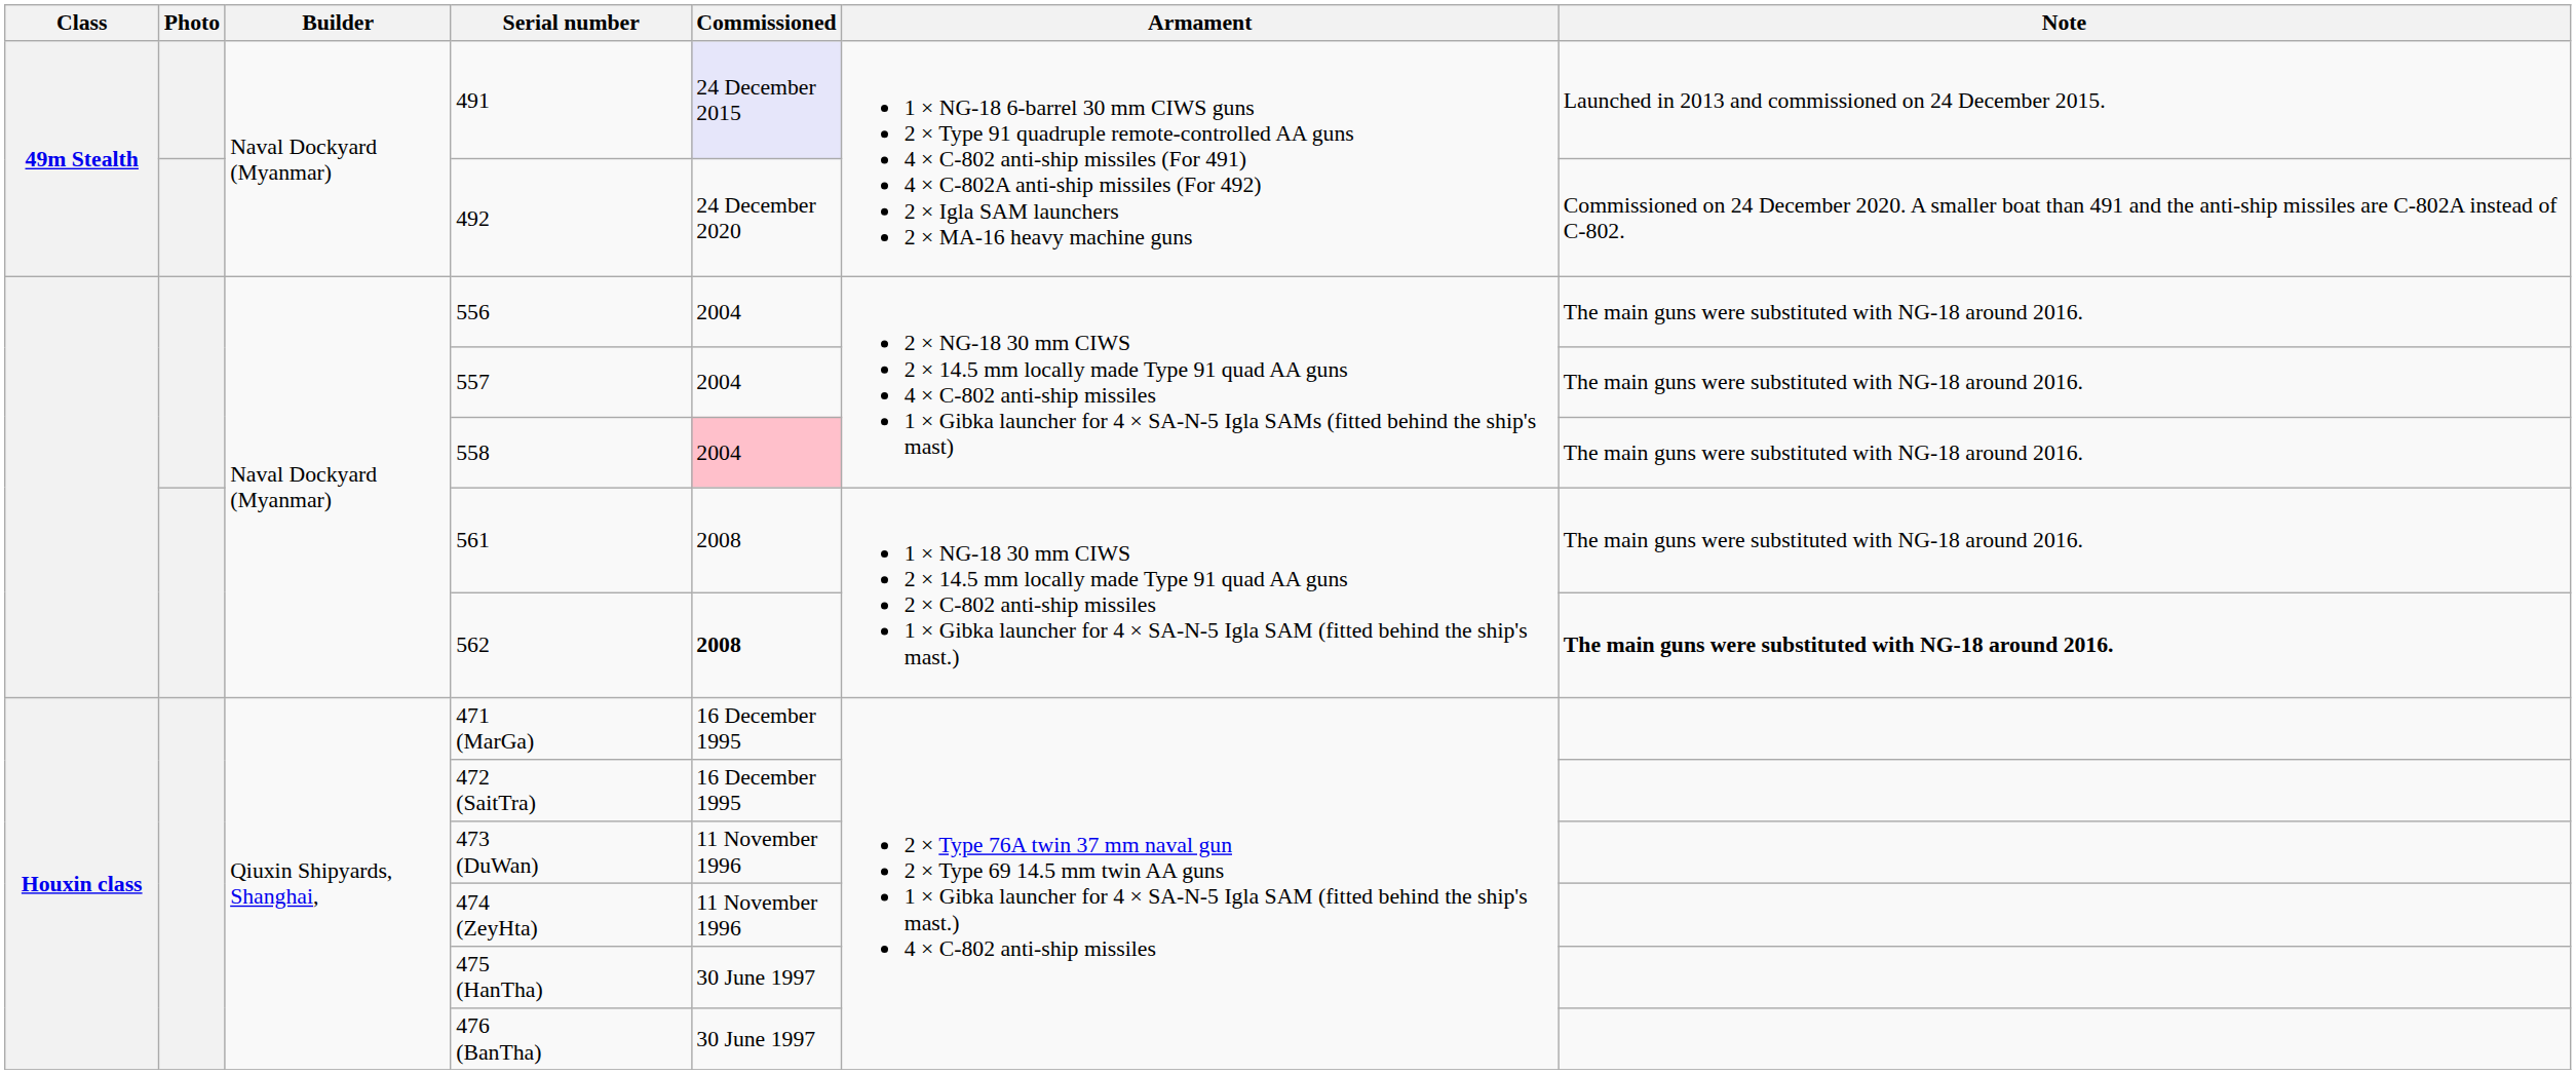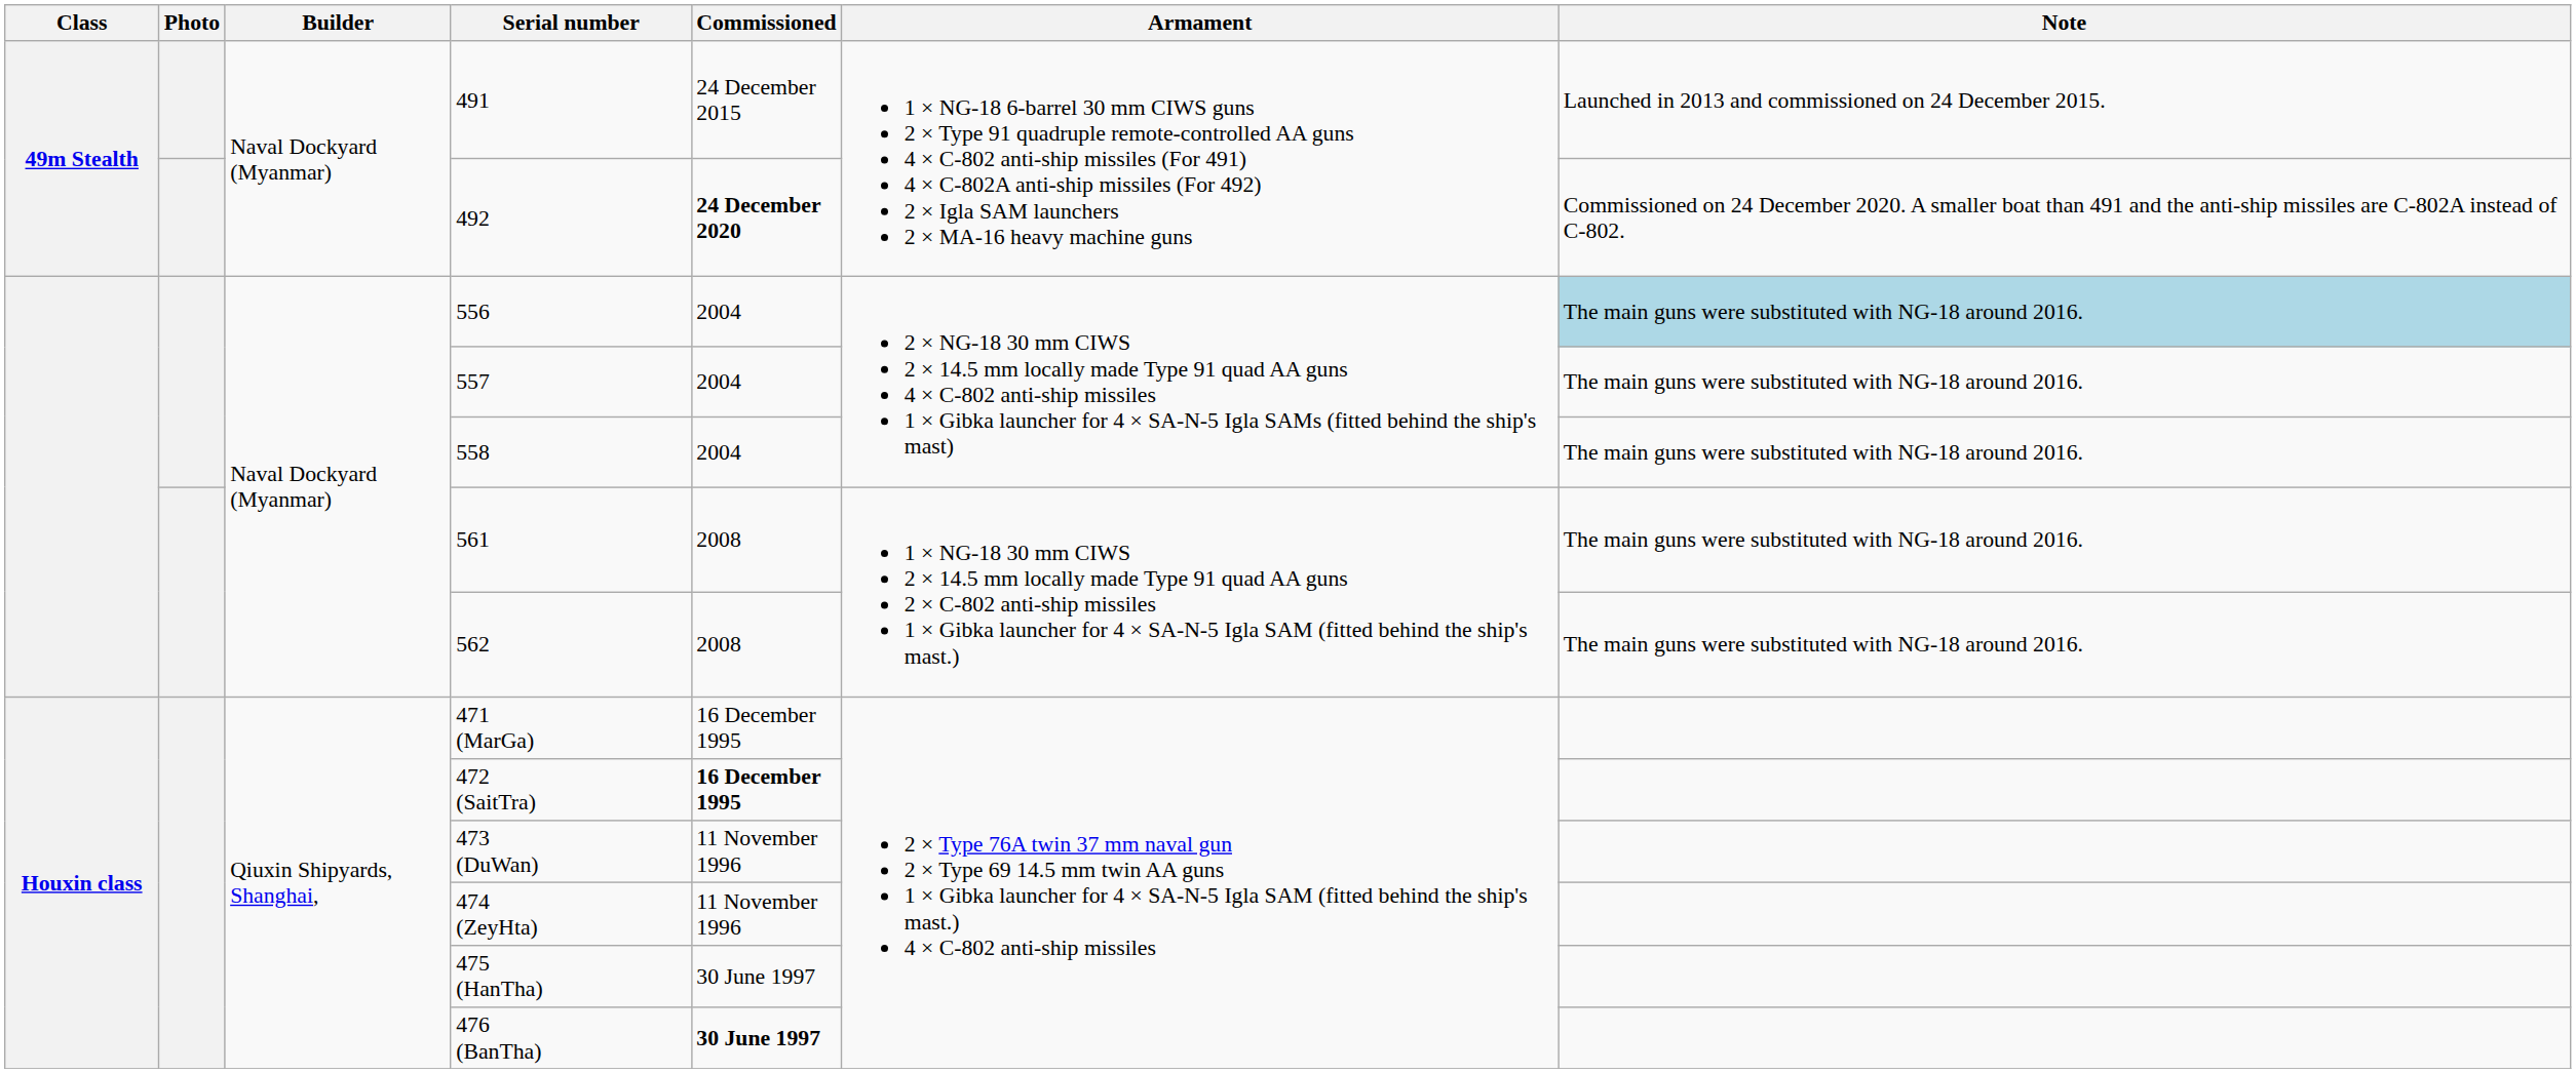491 | Commissioned: lavender background -> no background
492 | Commissioned: normal -> bold
556 | Note: no background -> lightblue background
558 | Commissioned: pink background -> no background
562 | Commissioned: bold -> normal
562 | Note: bold -> normal
472 (SaitTra) | Commissioned: normal -> bold
476 (BanTha) | Commissioned: normal -> bold
